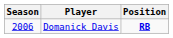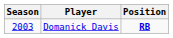Domanick Davis | Season: 2006 -> 2003
